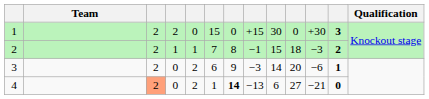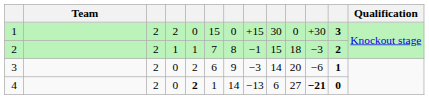4 | column 3: lightsalmon background -> no background
4 | column 5: normal -> bold
4 | column 7: bold -> normal
4 | column 11: normal -> bold
